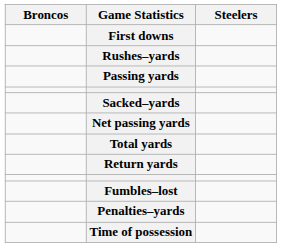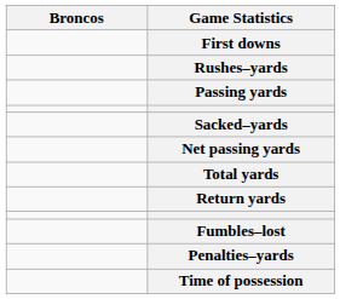- column: Steelers
